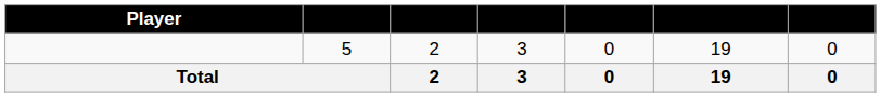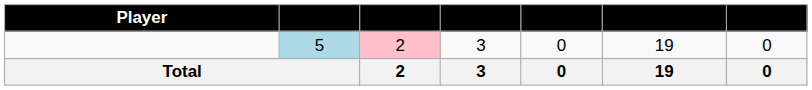row 2 | column 2: no background -> lightblue background
row 2 | column 3: no background -> pink background
